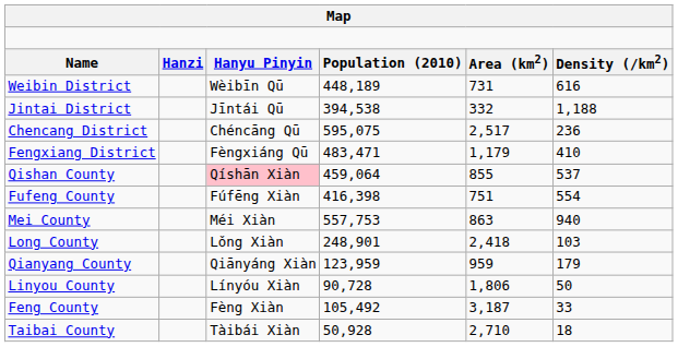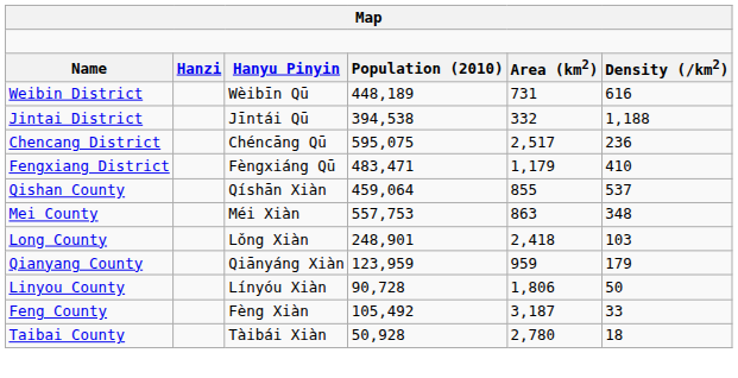Qishan County | column 3: pink background -> no background
- row: Fufeng County | Fúfēng Xiàn | 416,398 | 751 | 554
Mei County | column 6: 940 -> 348
Taibai County | column 5: 2,710 -> 2,780
